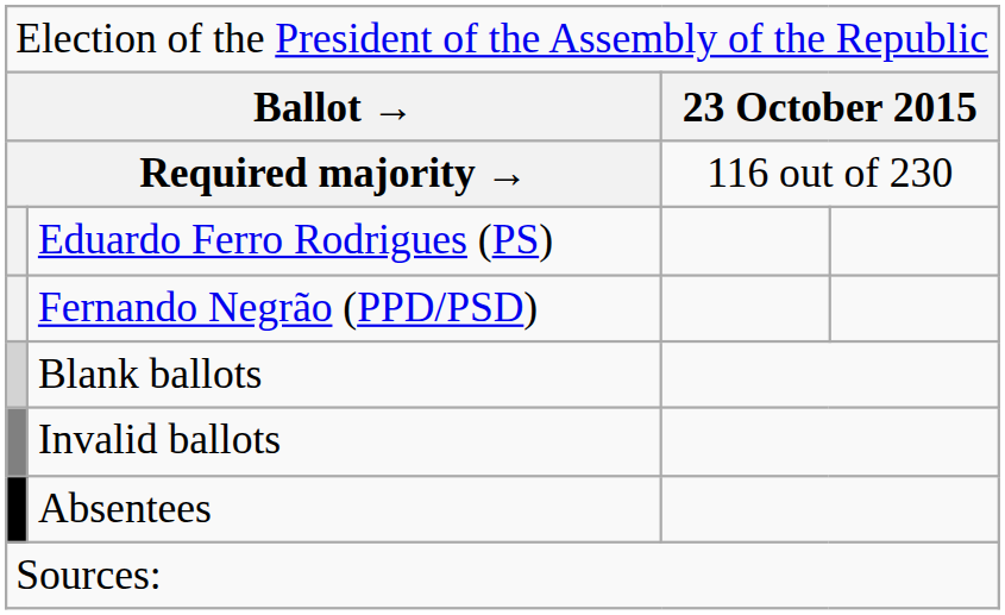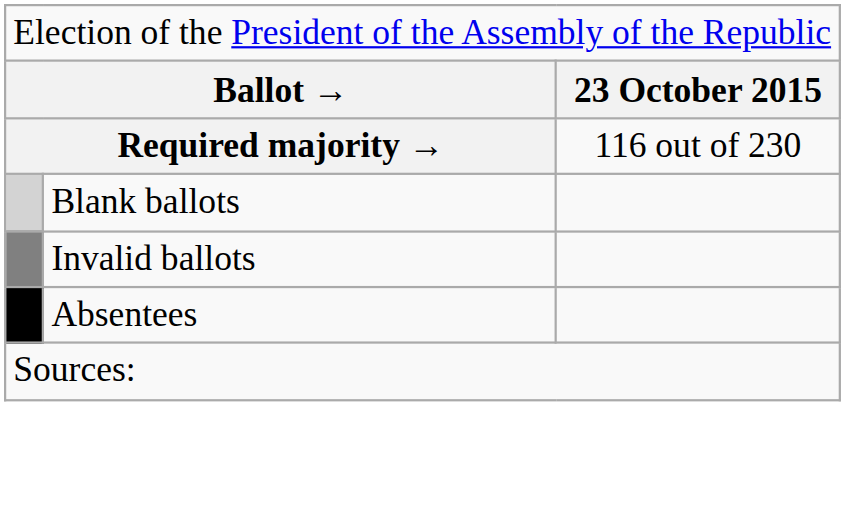- row: Eduardo Ferro Rodrigues (PS)
- row: Fernando Negrão (PPD/PSD)
